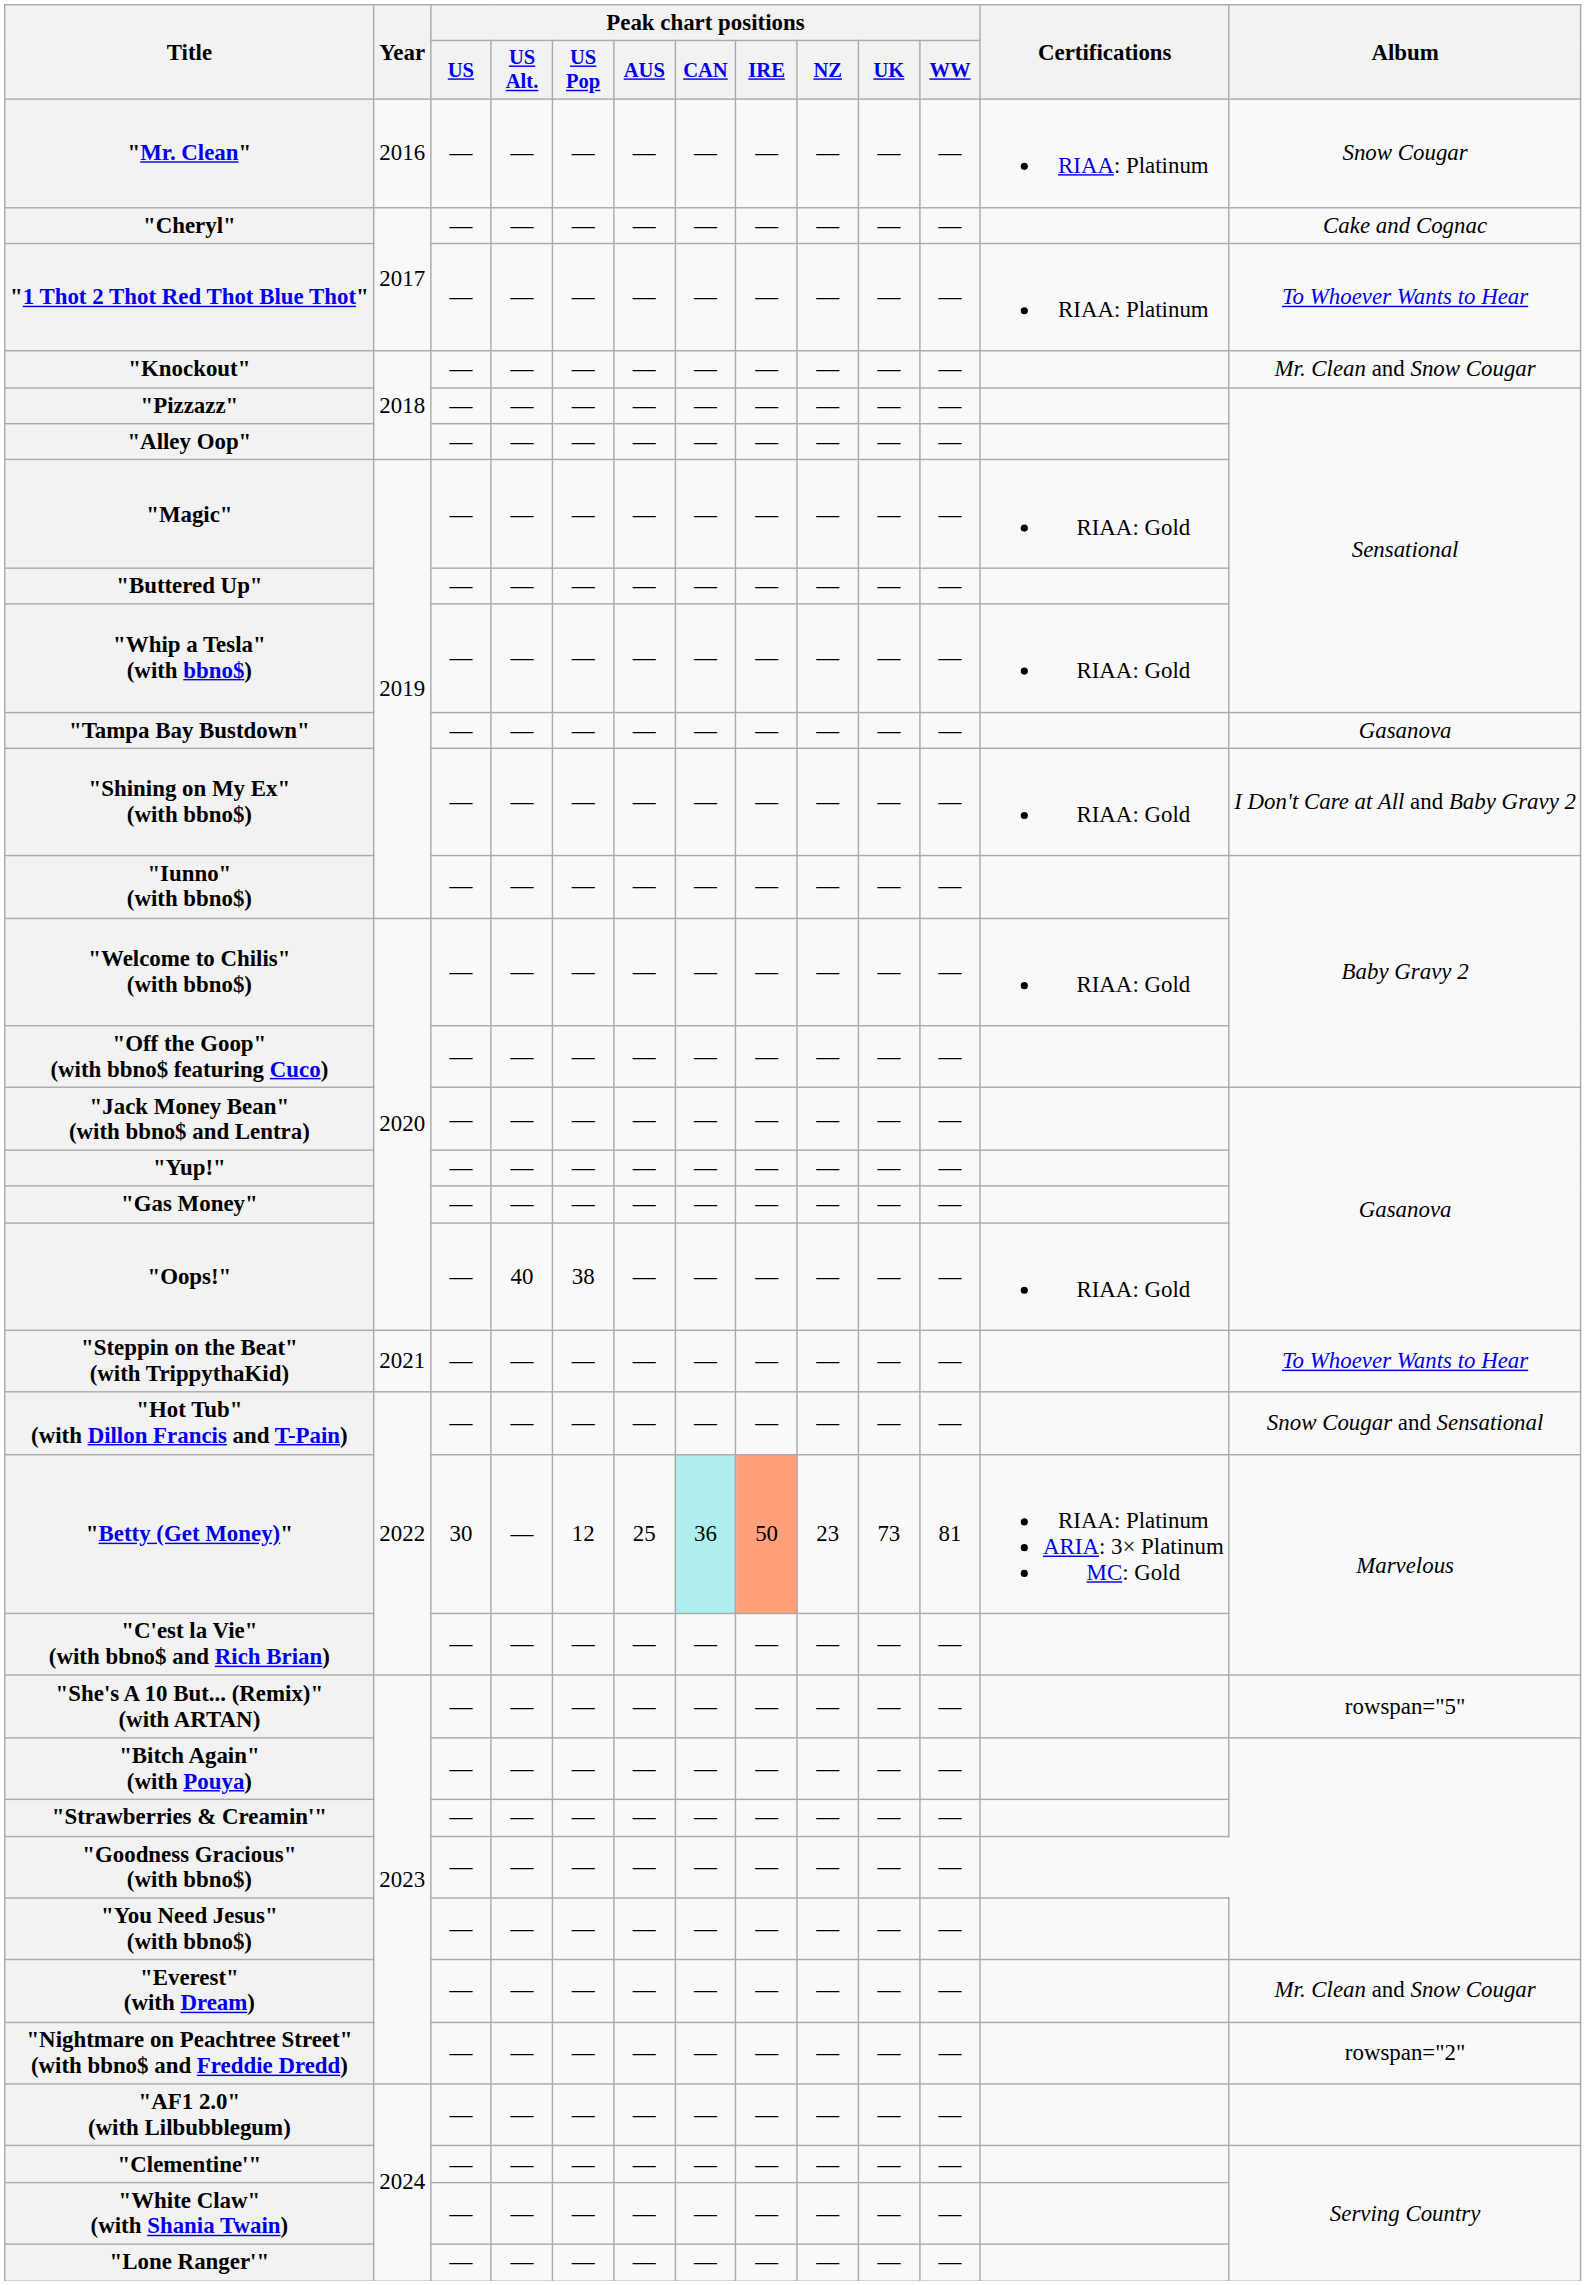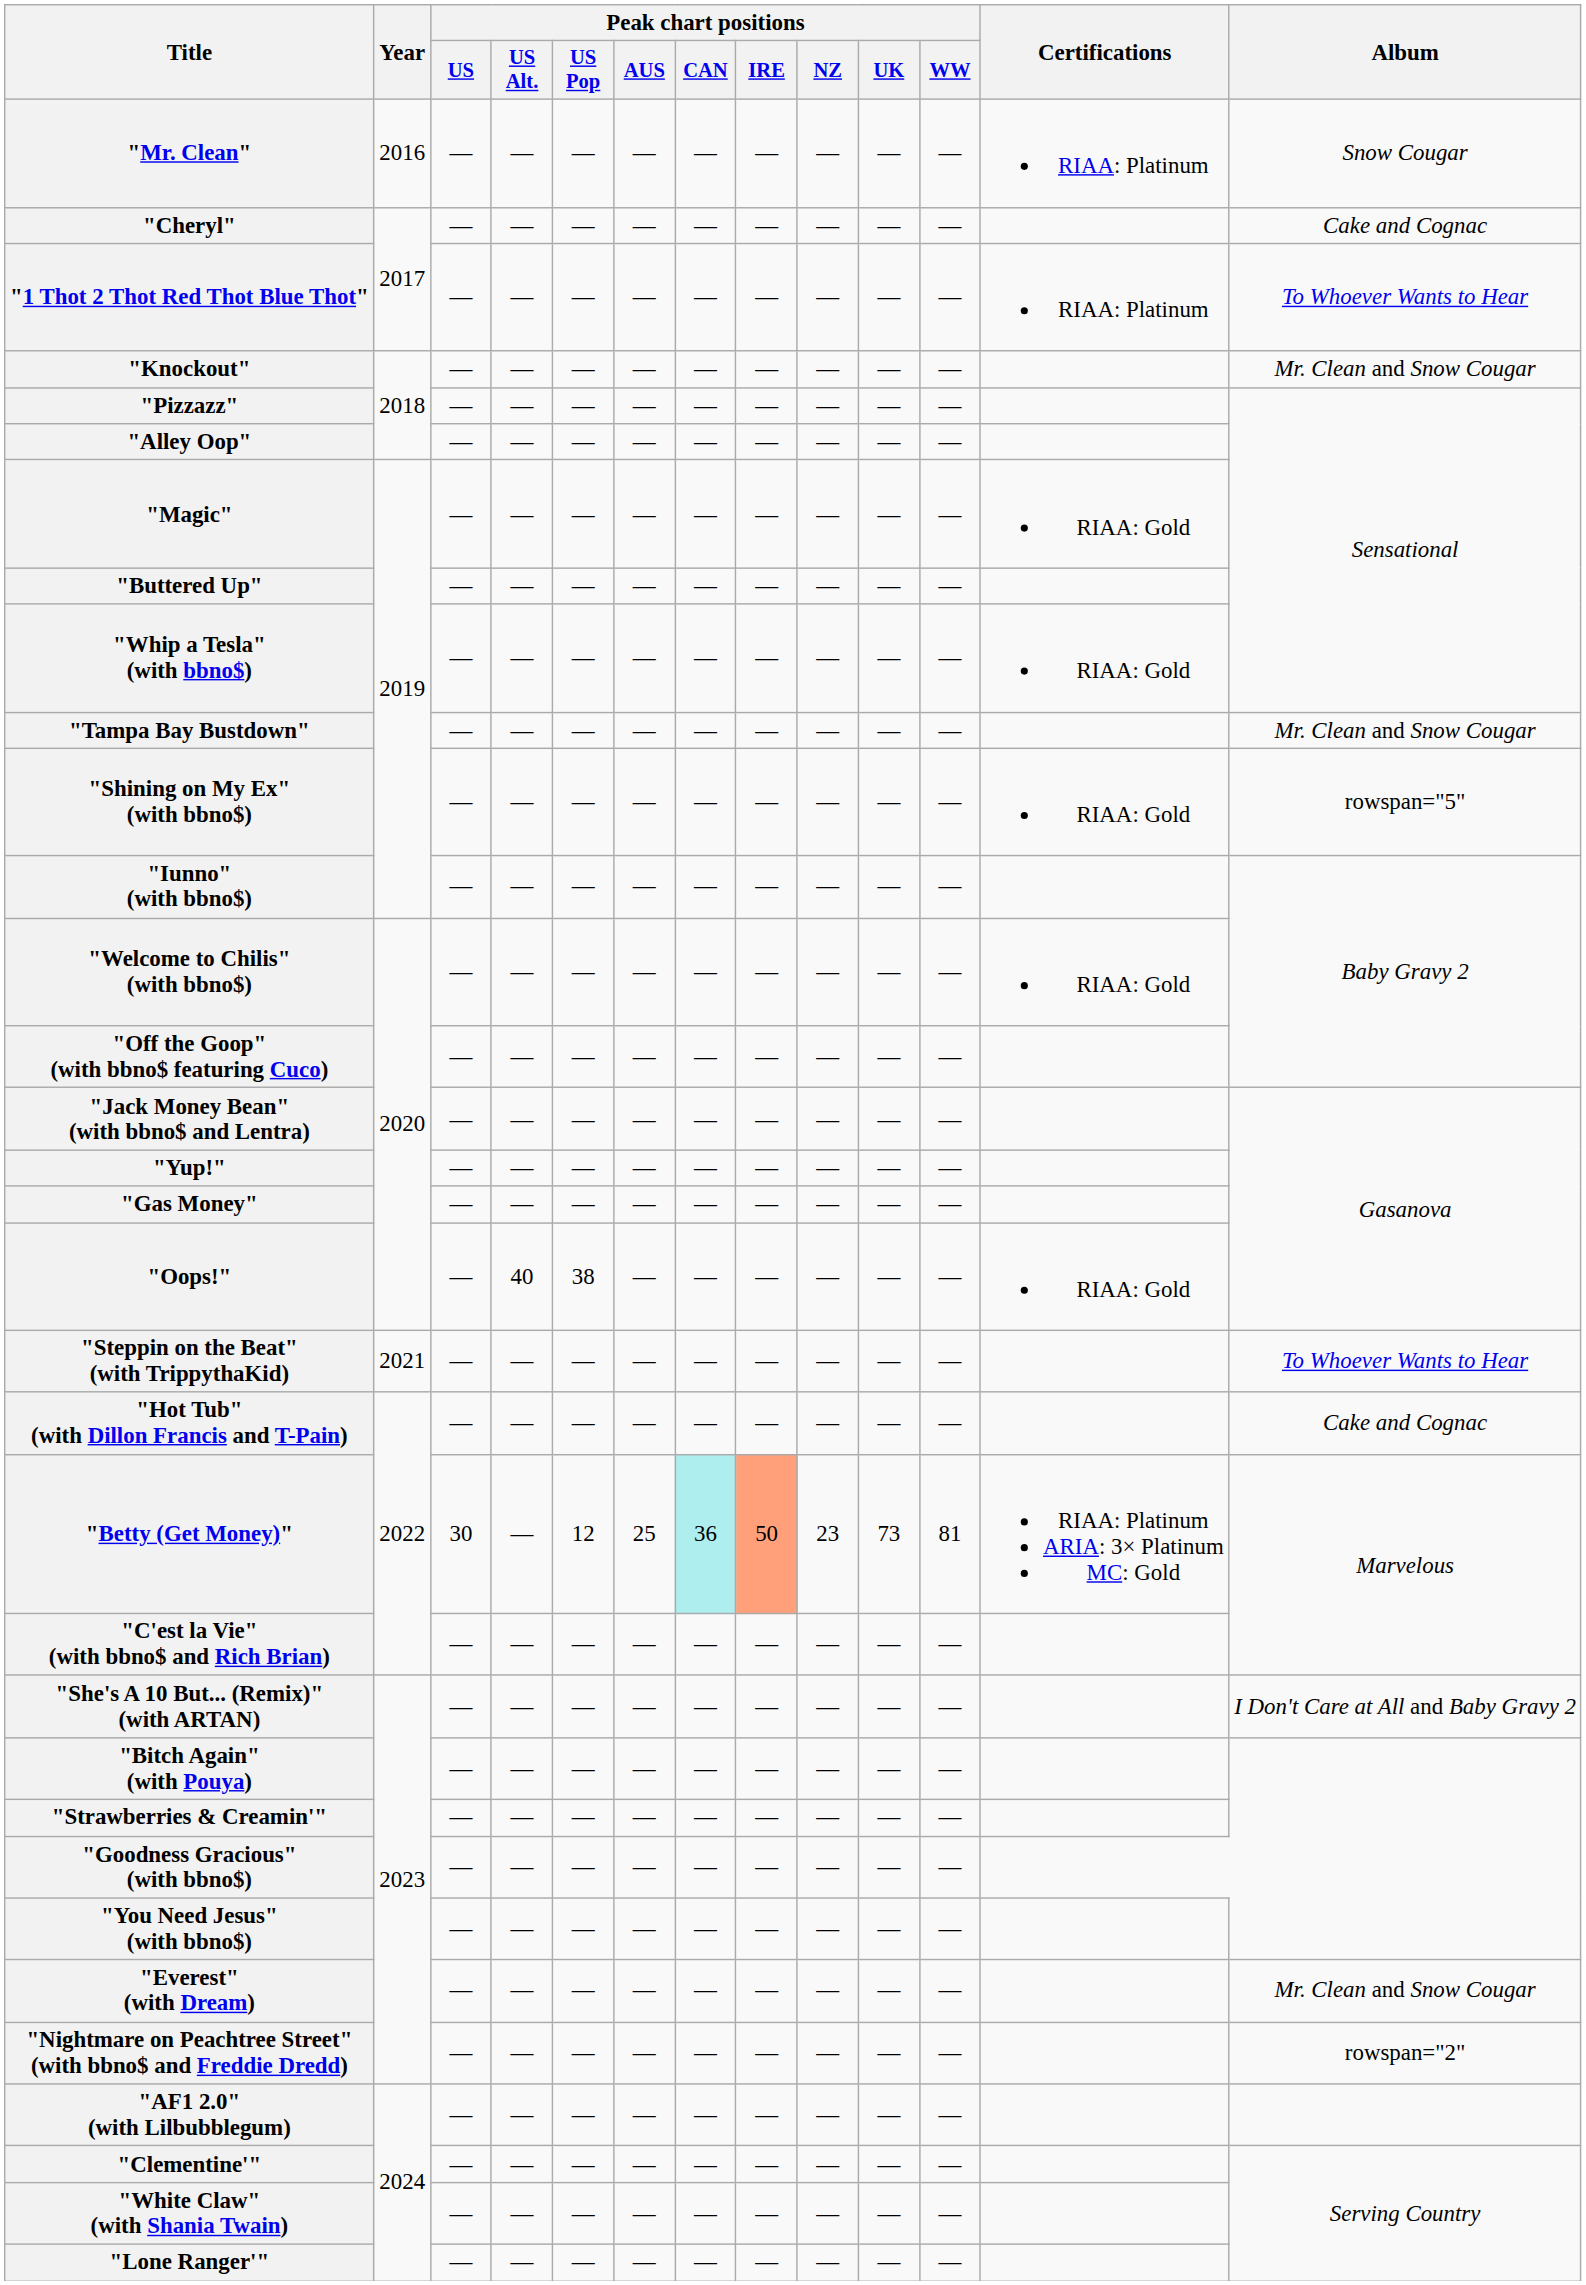"Tampa Bay Bustdown" | Album: Gasanova -> Mr. Clean and Snow Cougar
"Shining on My Ex" (with bbno$) | Album: I Don't Care at All and Baby Gravy 2 -> rowspan="5"
"Hot Tub" (with Dillon Francis and T-Pain) | Album: Snow Cougar and Sensational -> Cake and Cognac
"She's A 10 But... (Remix)" (with ARTAN) | Album: rowspan="5" -> I Don't Care at All and Baby Gravy 2
